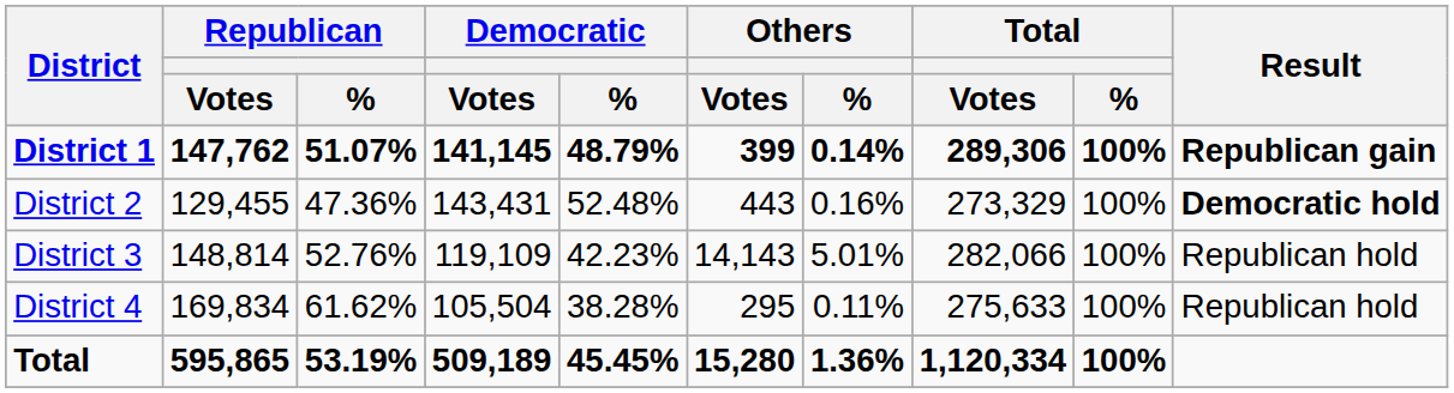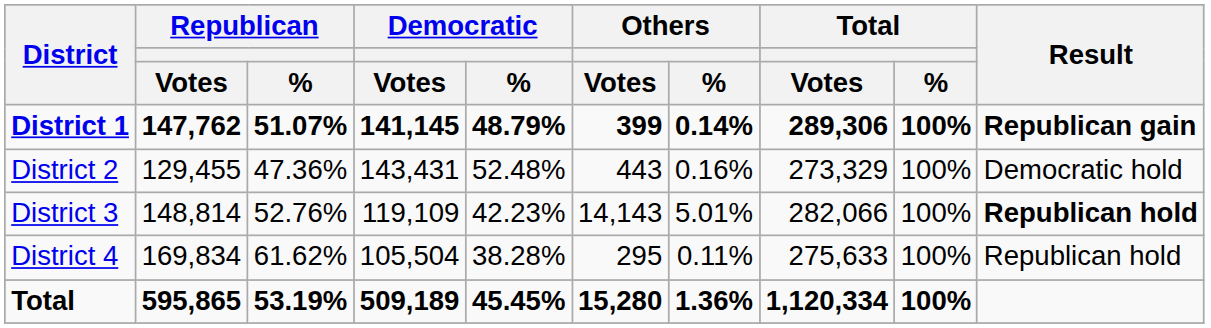District 2 | Result: bold -> normal
District 3 | Result: normal -> bold
